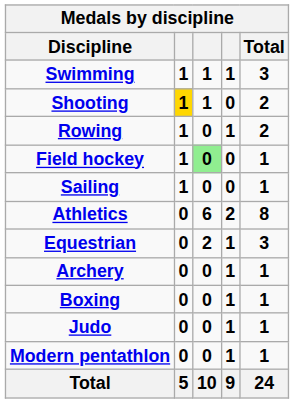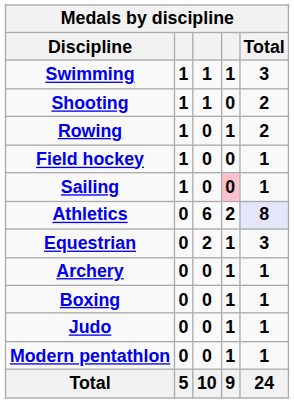Shooting | column 2: gold background -> no background
Field hockey | column 3: lightgreen background -> no background
Sailing | column 4: no background -> pink background
Athletics | Total: no background -> lavender background
